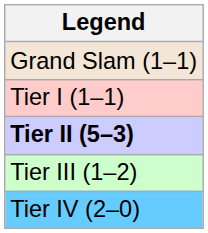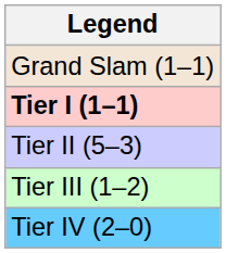row 3 | column 1: normal -> bold
row 4 | column 1: bold -> normal
